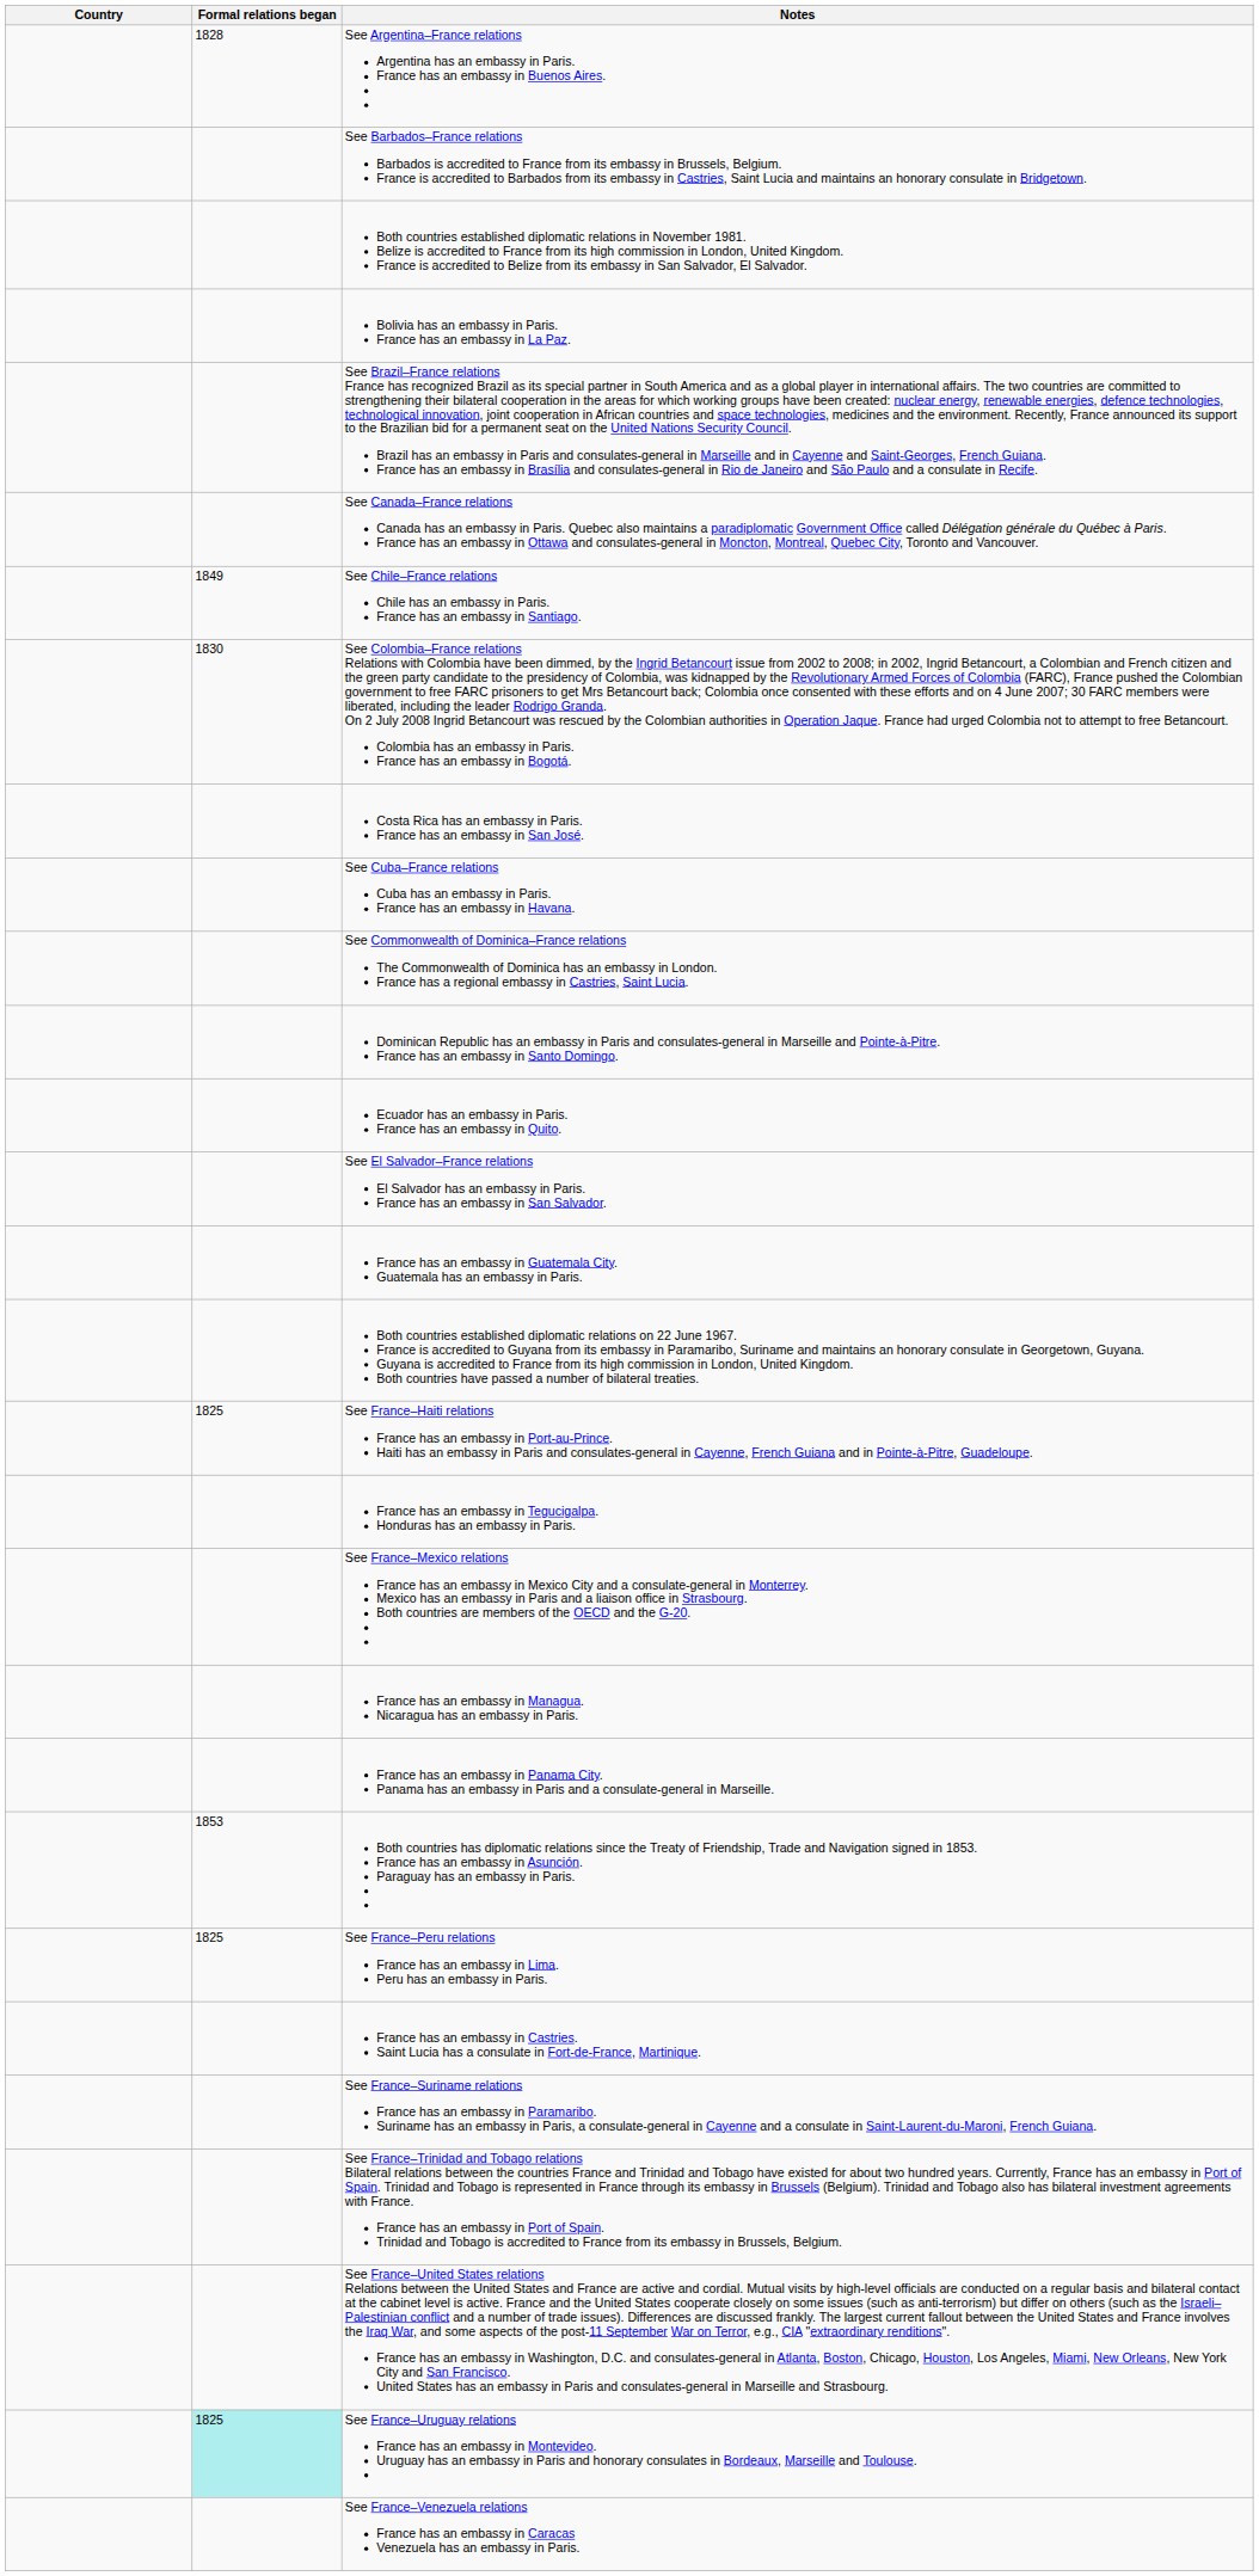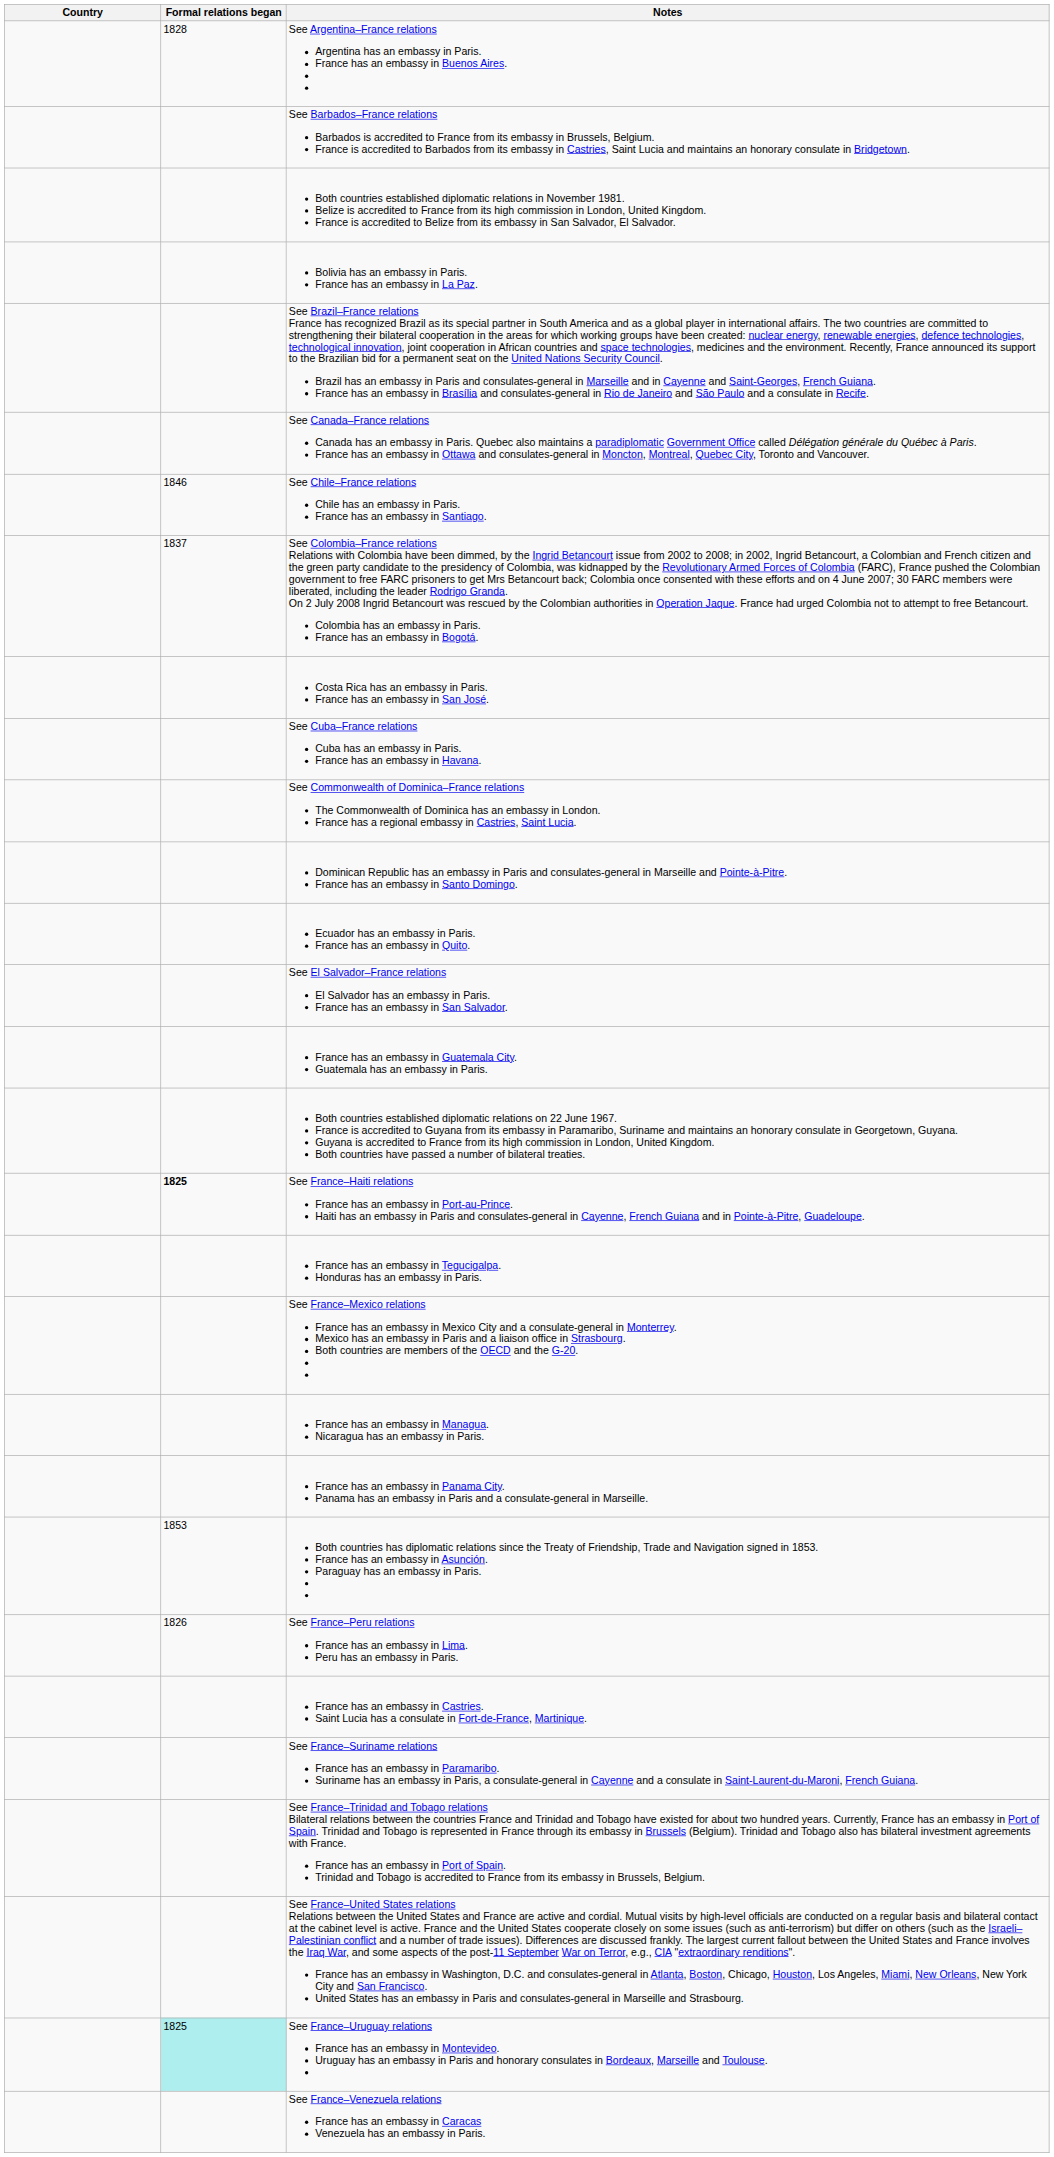row 8 | Formal relations began: 1849 -> 1846
row 9 | Formal relations began: 1830 -> 1837
row 18 | Formal relations began: normal -> bold
row 24 | Formal relations began: 1825 -> 1826
